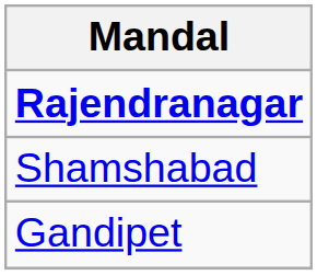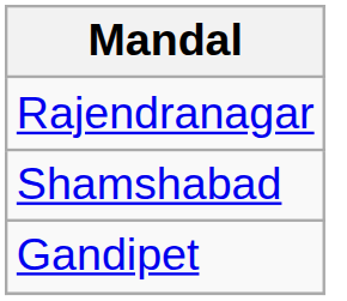row 2 | column 1: bold -> normal
